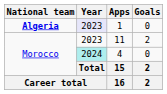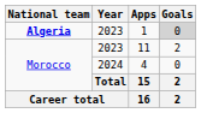1 | Year: lavender background -> no background
1 | Goals: no background -> lightgrey background
4 | Year: paleturquoise background -> no background
